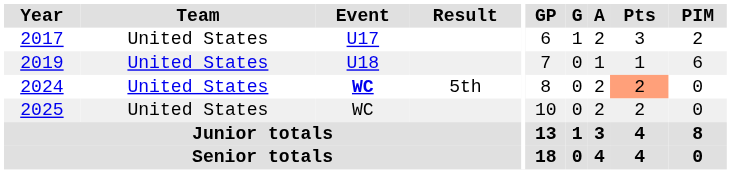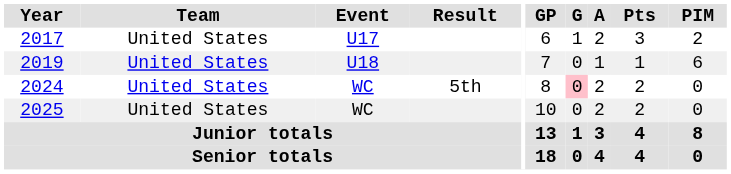2024 | Event: bold -> normal
2024 | G: no background -> pink background
2024 | Pts: lightsalmon background -> no background
